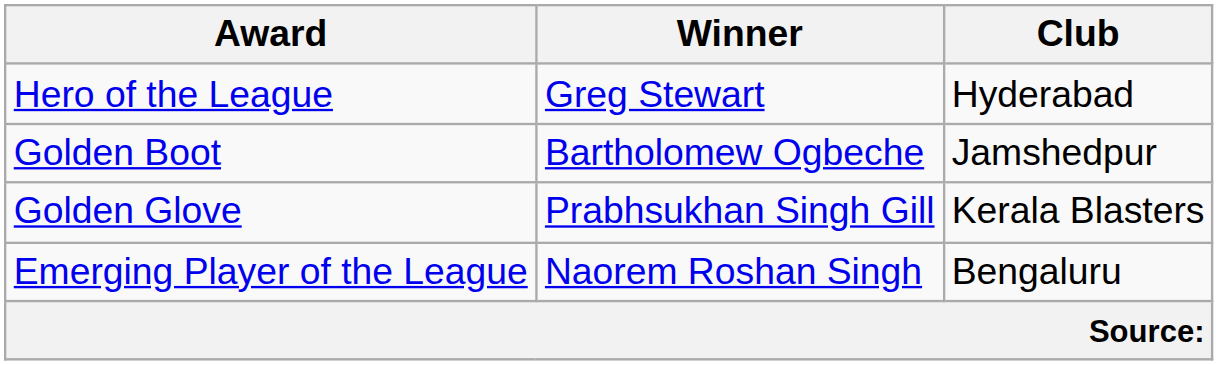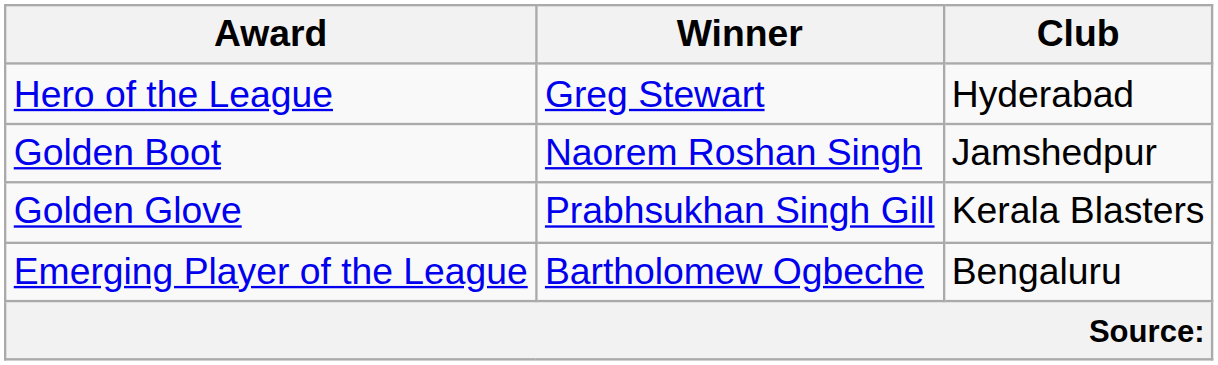Golden Boot | Winner: Bartholomew Ogbeche -> Naorem Roshan Singh
Emerging Player of the League | Winner: Naorem Roshan Singh -> Bartholomew Ogbeche
